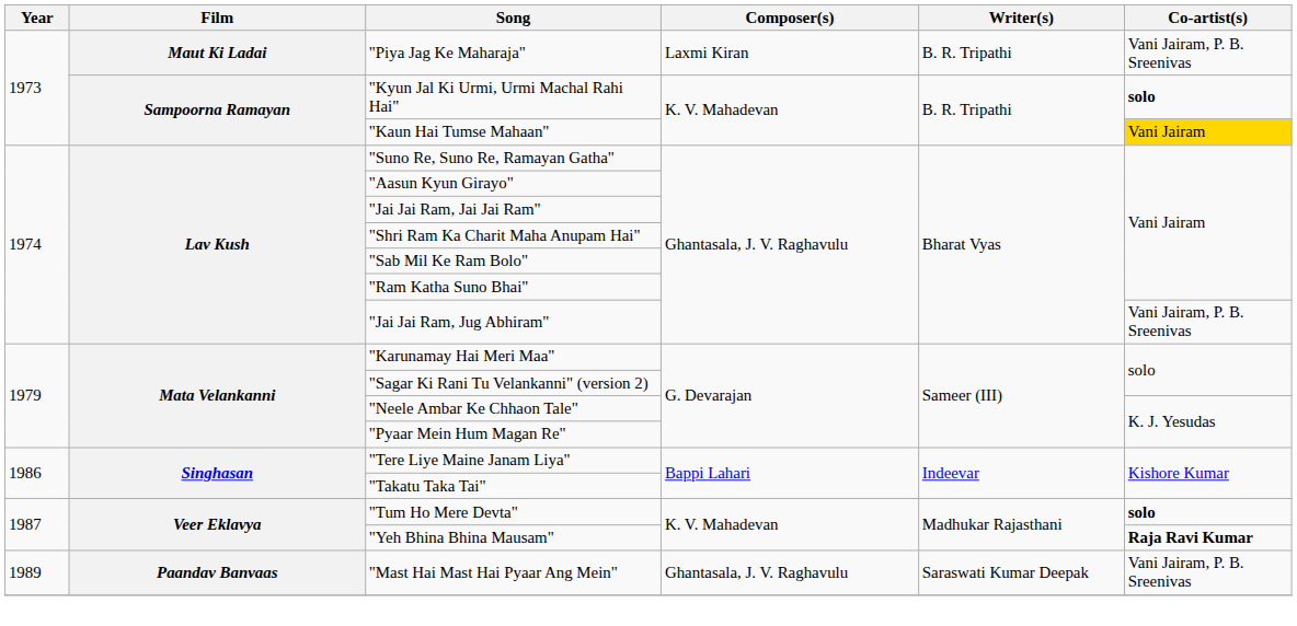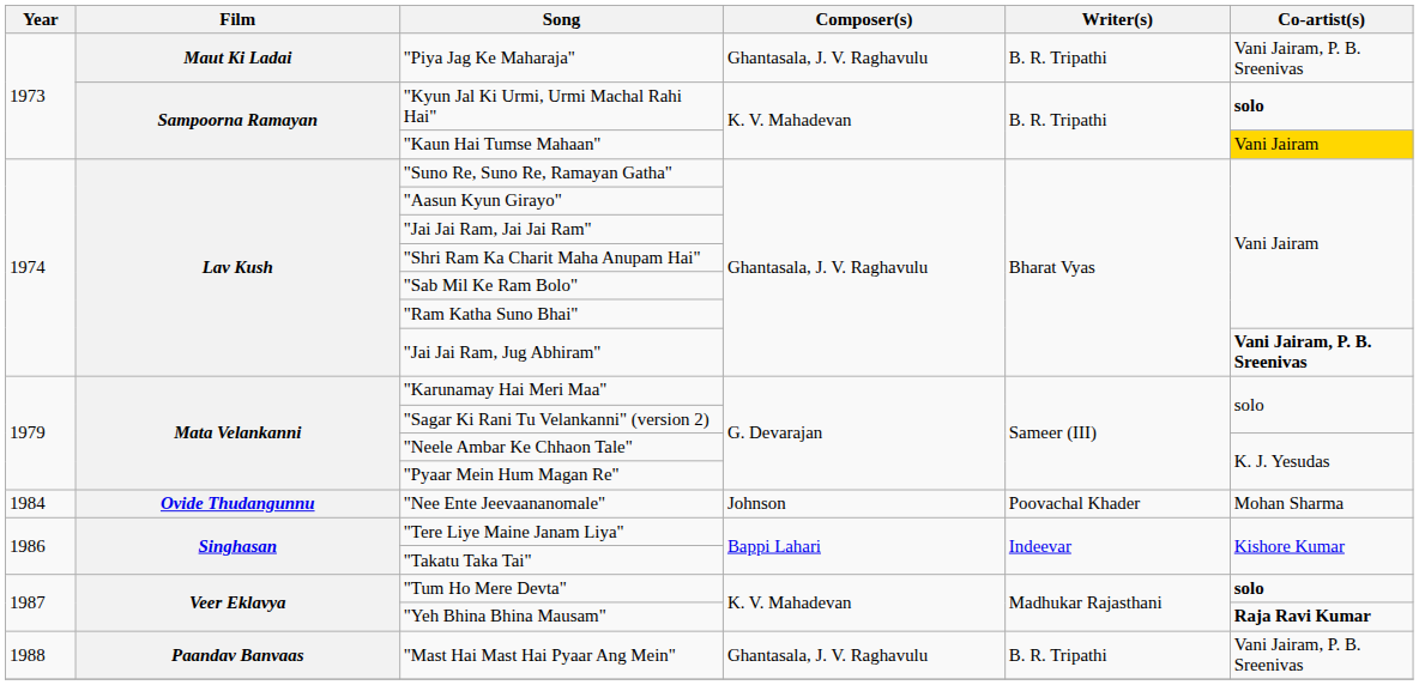"Piya Jag Ke Maharaja" | Composer(s): Laxmi Kiran -> Ghantasala, J. V. Raghavulu
"Jai Jai Ram, Jug Abhiram" | Co-artist(s): normal -> bold
+ row: 1984 | Ovide Thudangunnu | "Nee Ente Jeevaananomale" | Johnson | Poovachal Khader | Mohan Sharma
"Mast Hai Mast Hai Pyaar Ang Mein" | Year: 1989 -> 1988
"Mast Hai Mast Hai Pyaar Ang Mein" | Writer(s): Saraswati Kumar Deepak -> B. R. Tripathi
